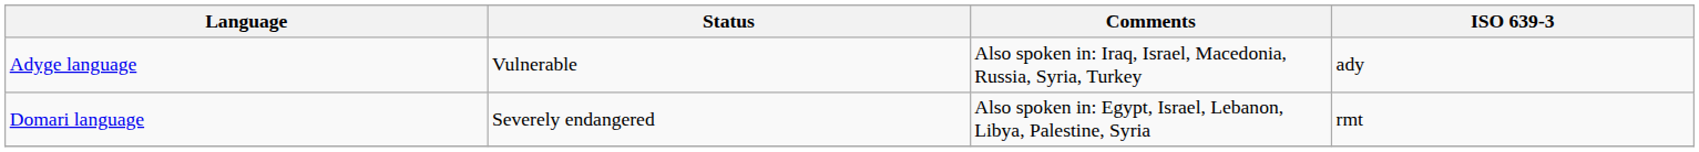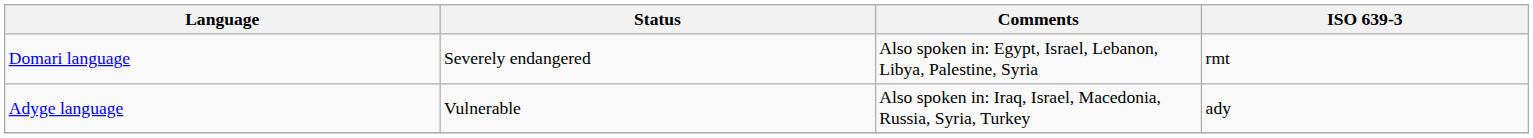rows swapped: Adyge language <-> Domari language
